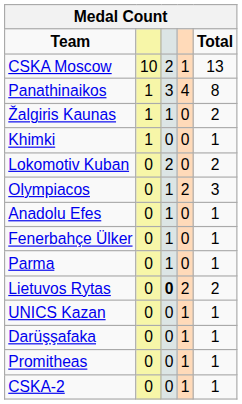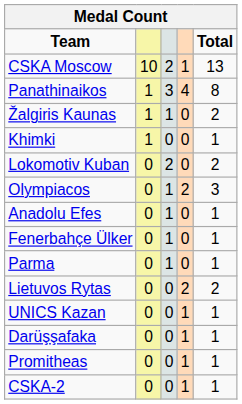Lietuvos Rytas | column 3: bold -> normal
